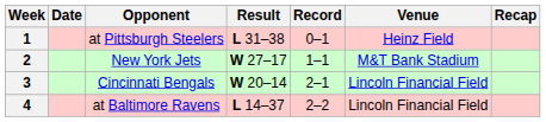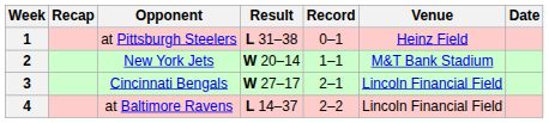columns swapped: Date <-> Recap
2 | Result: W 27–17 -> W 20–14
3 | Result: W 20–14 -> W 27–17
